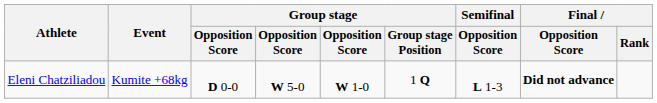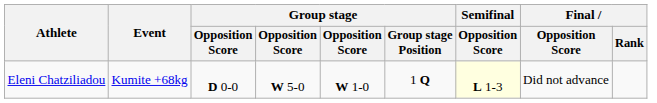Eleni Chatziliadou | Semifinal / Opposition Score: no background -> lightyellow background
Eleni Chatziliadou | Final / Opposition Score: bold -> normal
